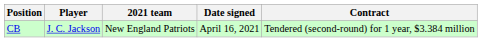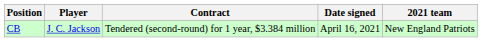columns swapped: 2021 team <-> Contract
